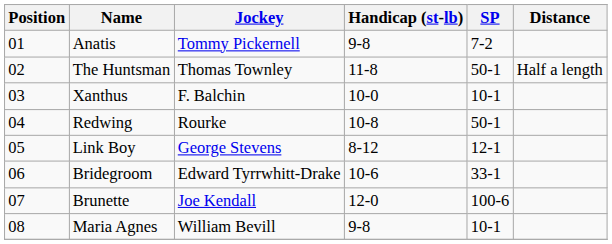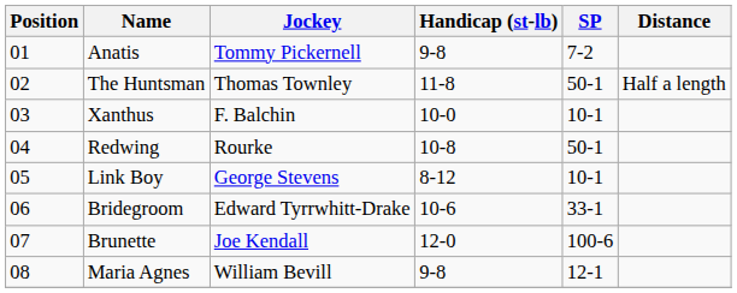Link Boy | SP: 12-1 -> 10-1
Maria Agnes | SP: 10-1 -> 12-1
